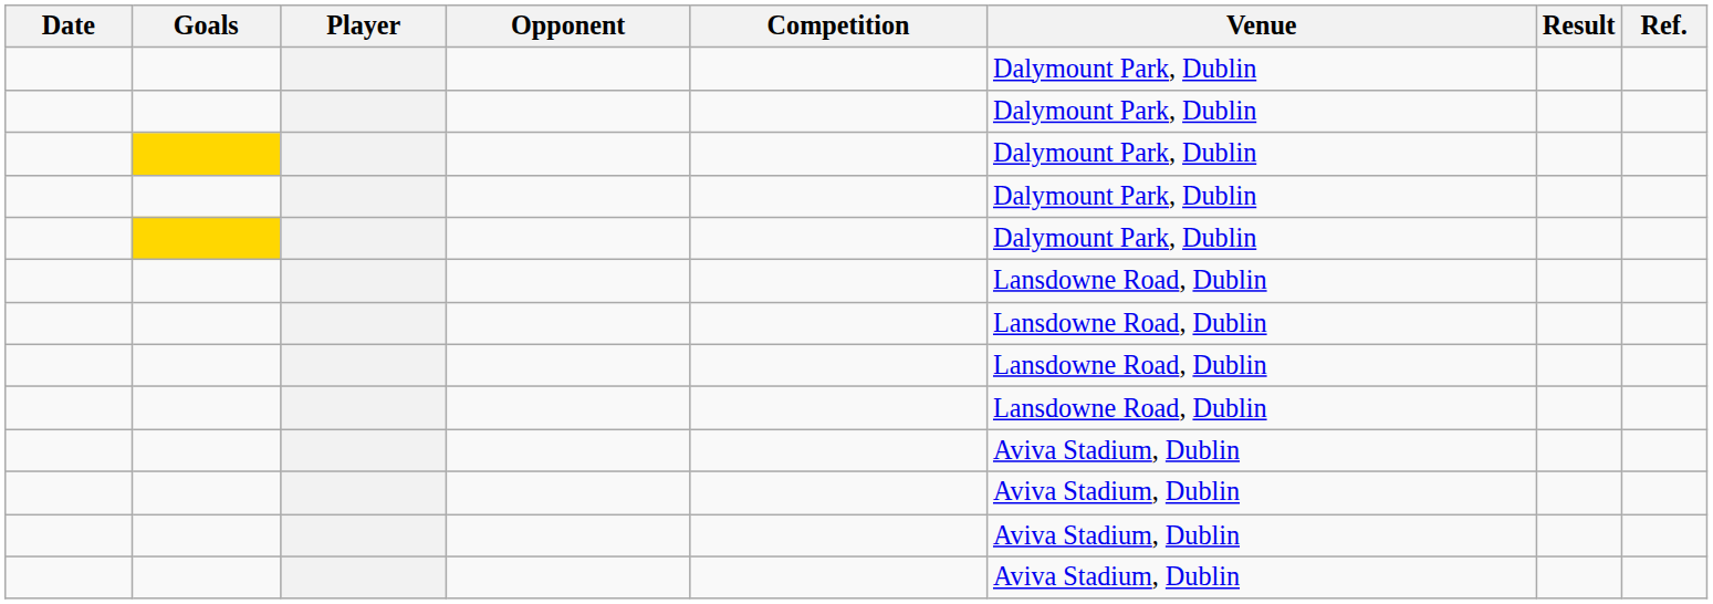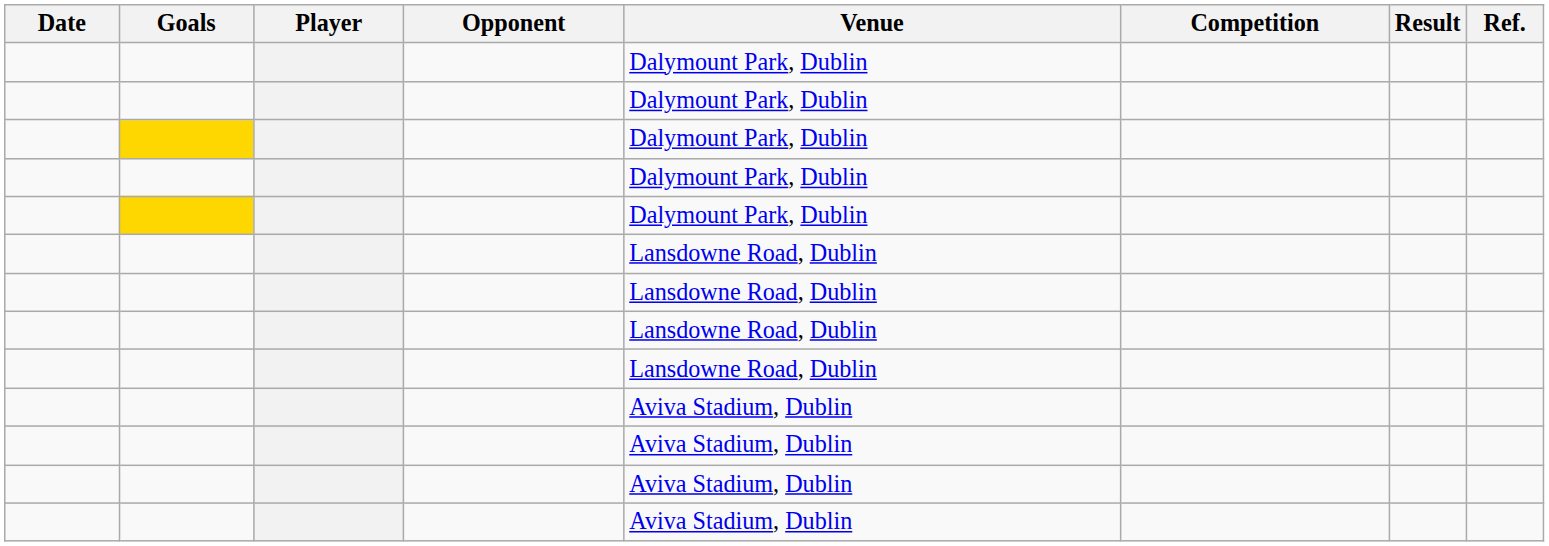columns swapped: Venue <-> Competition
